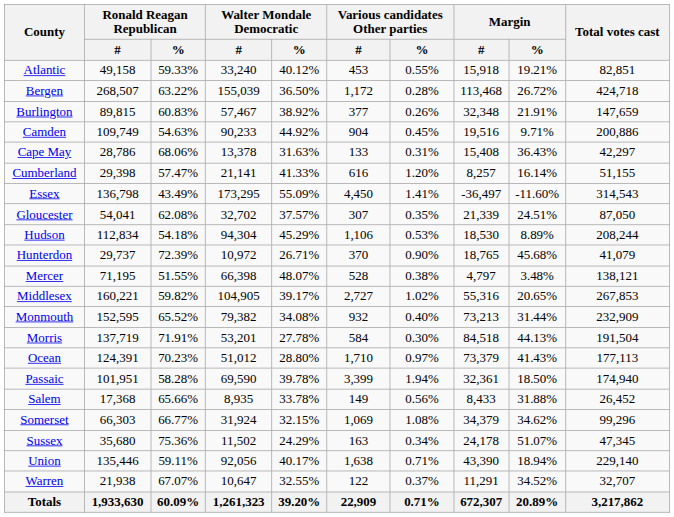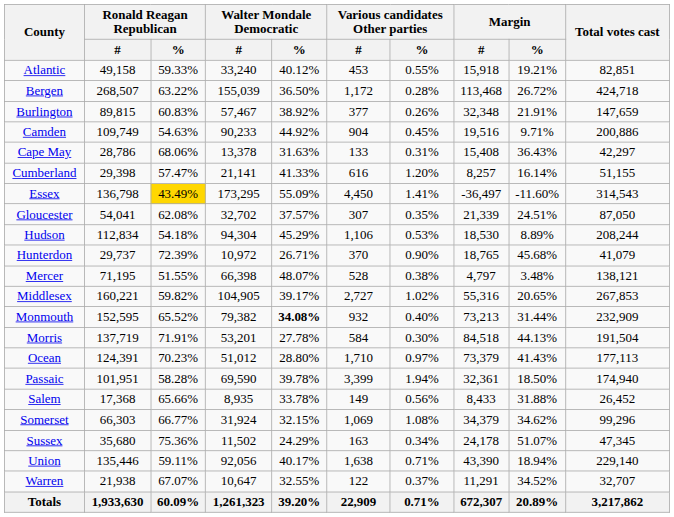Essex | Ronald Reagan Republican / %: no background -> gold background
Monmouth | Walter Mondale Democratic / %: normal -> bold
